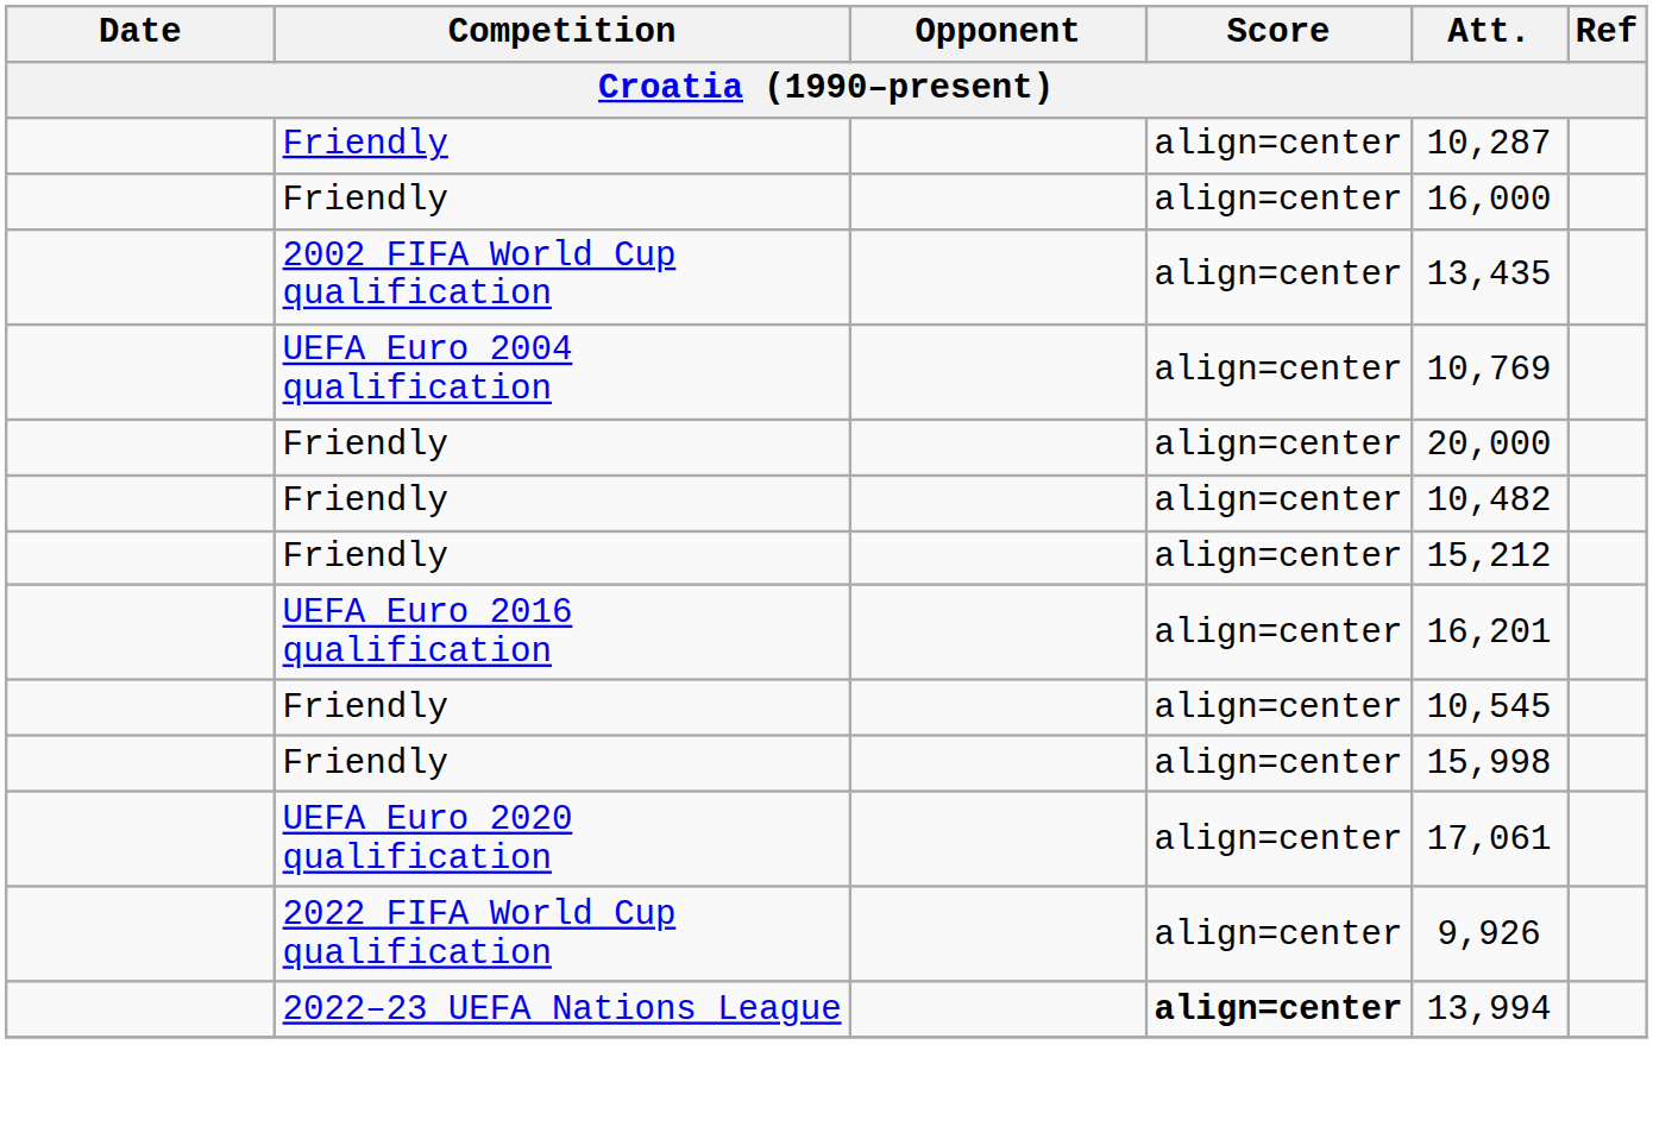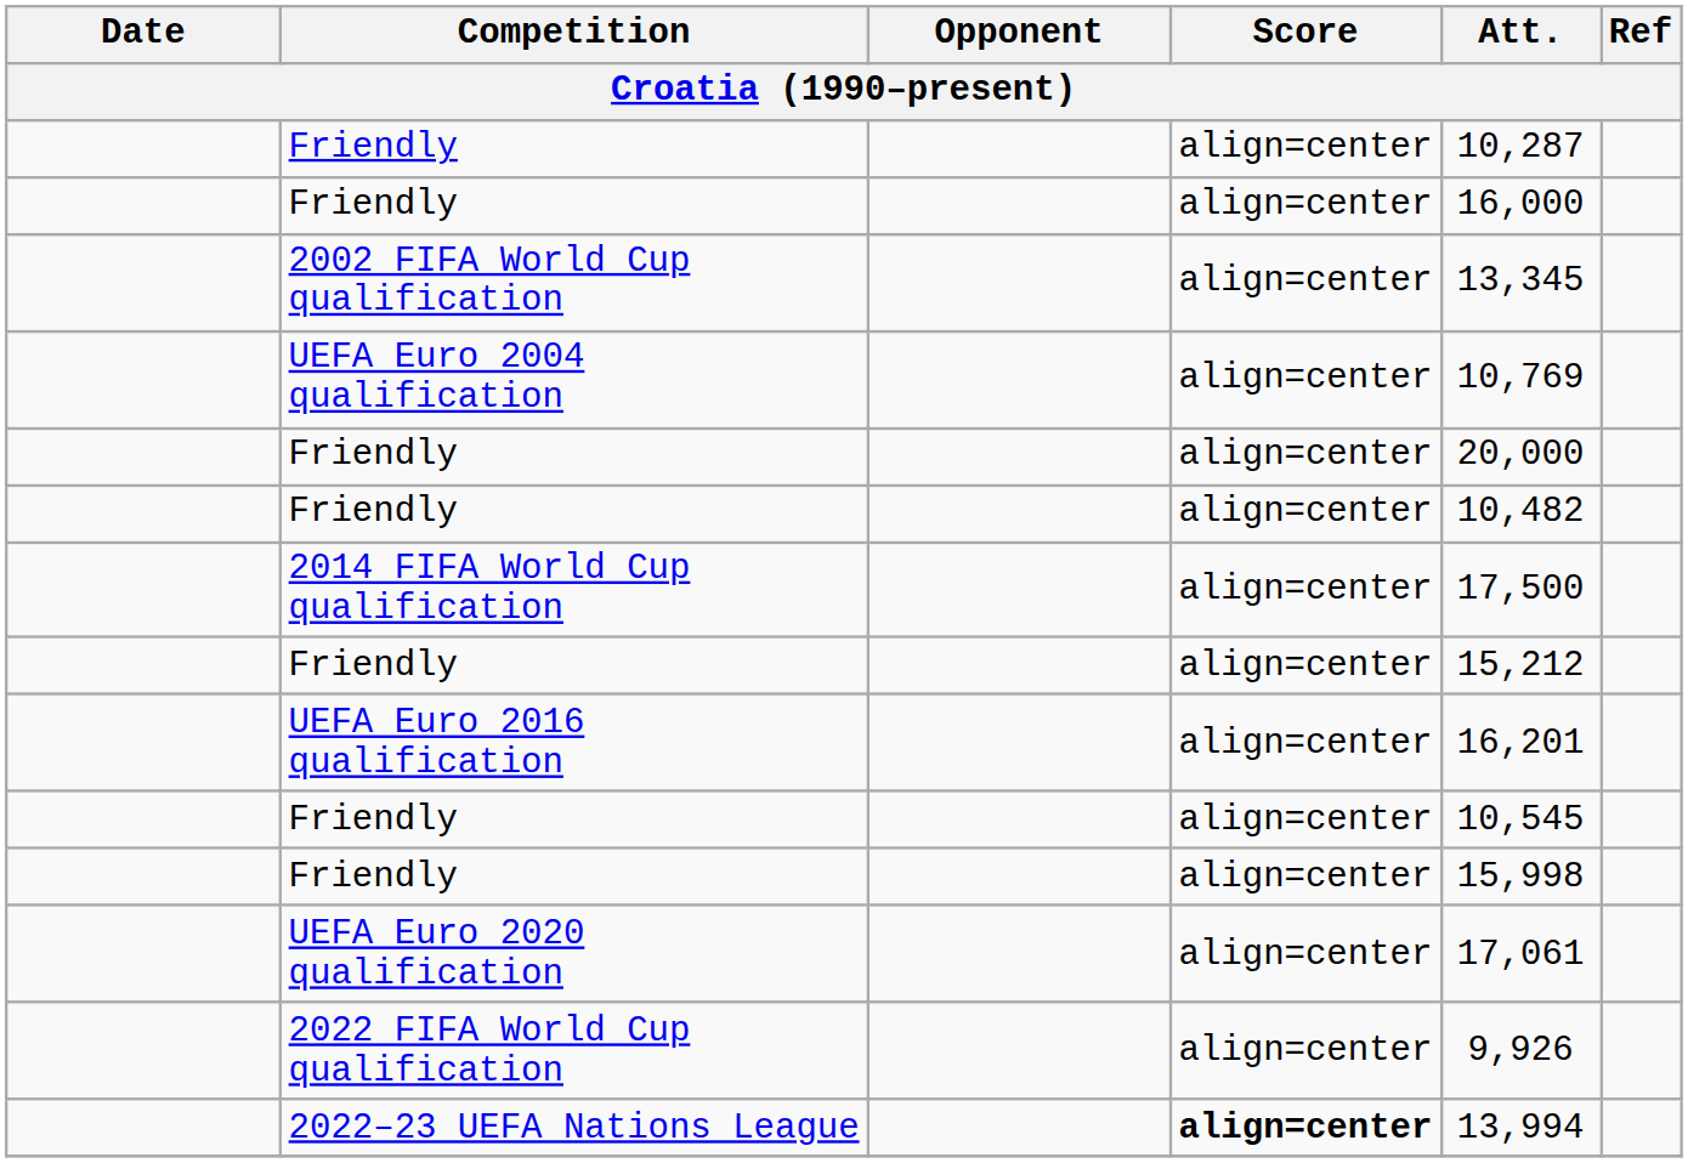2002 FIFA World Cup qualification | Att.: 13,435 -> 13,345
+ row: 2014 FIFA World Cup qualification | align=center | 17,500
